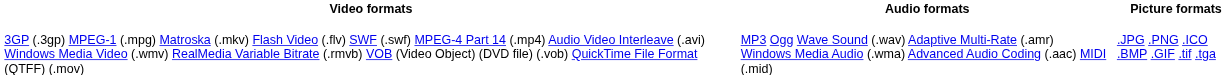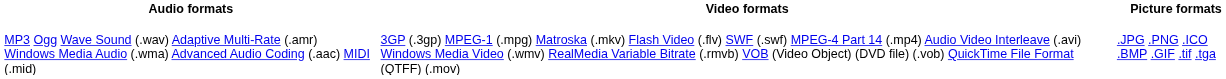columns swapped: Video formats <-> Audio formats
